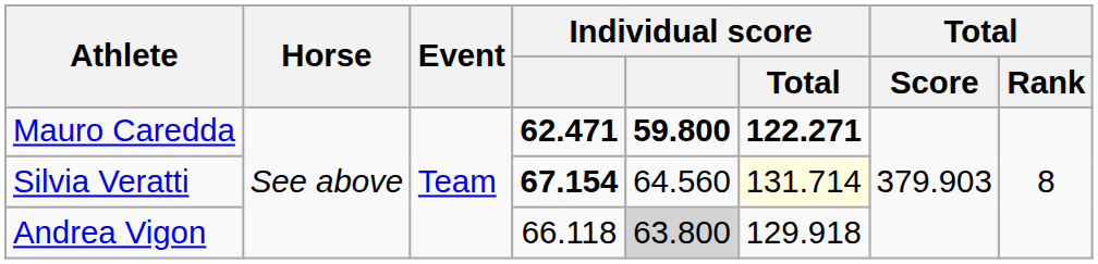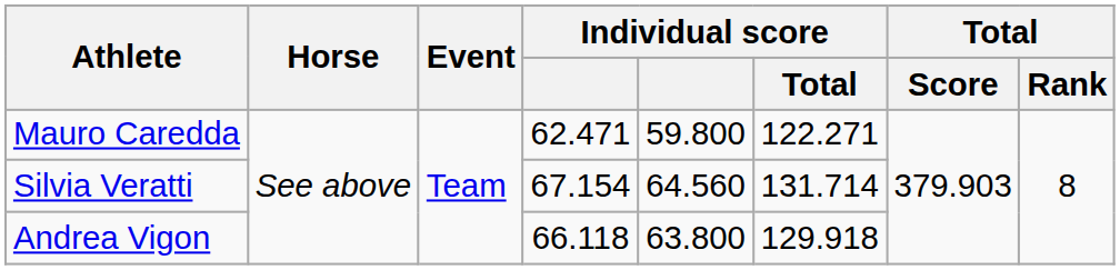Mauro Caredda | column 4: bold -> normal
Mauro Caredda | column 5: bold -> normal
Mauro Caredda | Individual score / Total: bold -> normal
Silvia Veratti | column 4: bold -> normal
Silvia Veratti | Individual score / Total: lightyellow background -> no background
Andrea Vigon | column 5: lightgrey background -> no background
